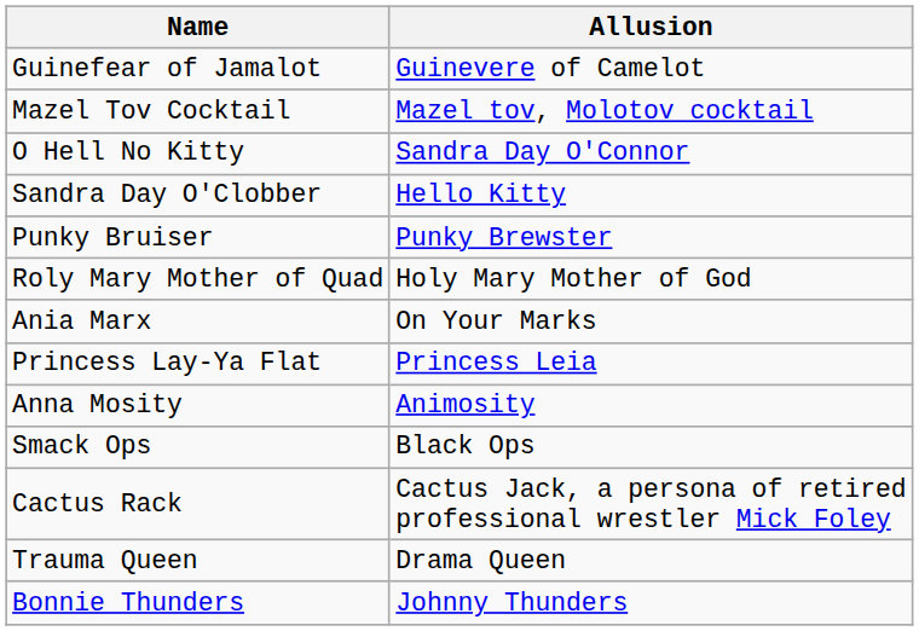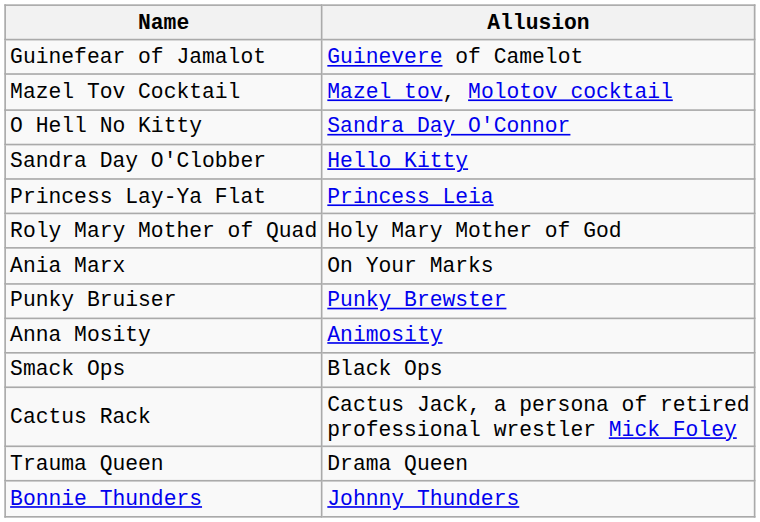rows swapped: Punky Bruiser <-> Princess Lay-Ya Flat
